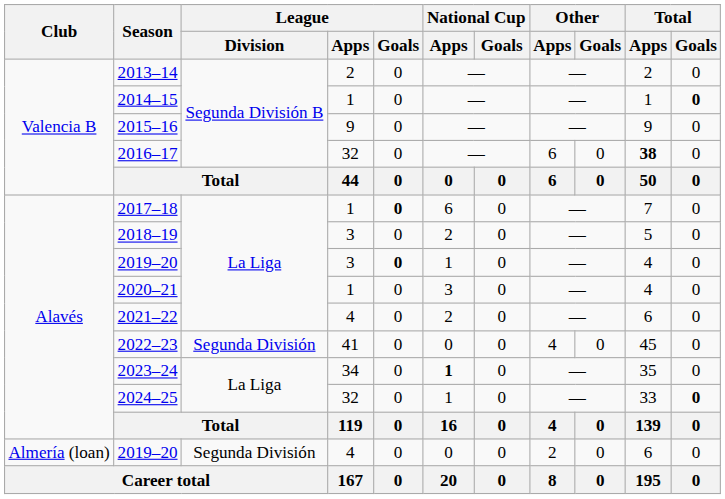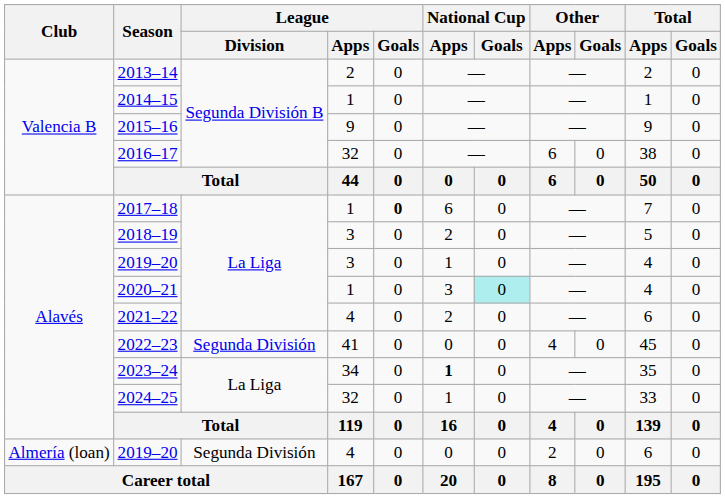2014–15 | Total / Goals: bold -> normal
2016–17 | Total / Apps: bold -> normal
2019–20 / 3 | League / Goals: bold -> normal
2020–21 | National Cup / Goals: no background -> paleturquoise background
2024–25 | Total / Goals: bold -> normal
